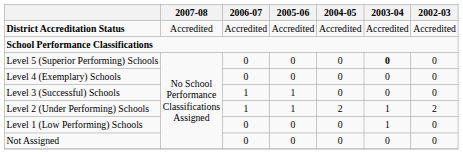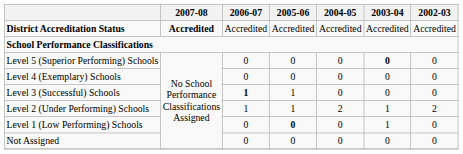District Accreditation Status | 2007-08: normal -> bold
Level 3 (Successful) Schools | 2006-07: normal -> bold
Level 1 (Low Performing) Schools | 2005-06: normal -> bold
